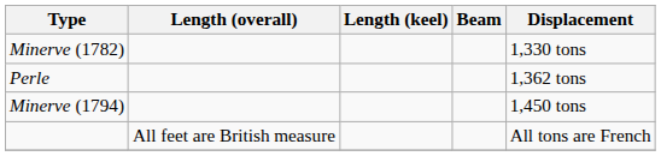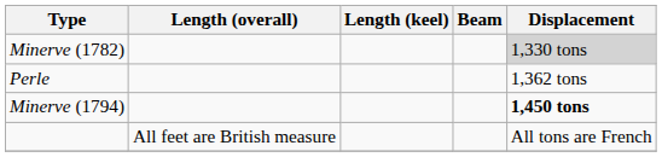Minerve (1782) | Displacement: no background -> lightgrey background
Minerve (1794) | Displacement: normal -> bold
